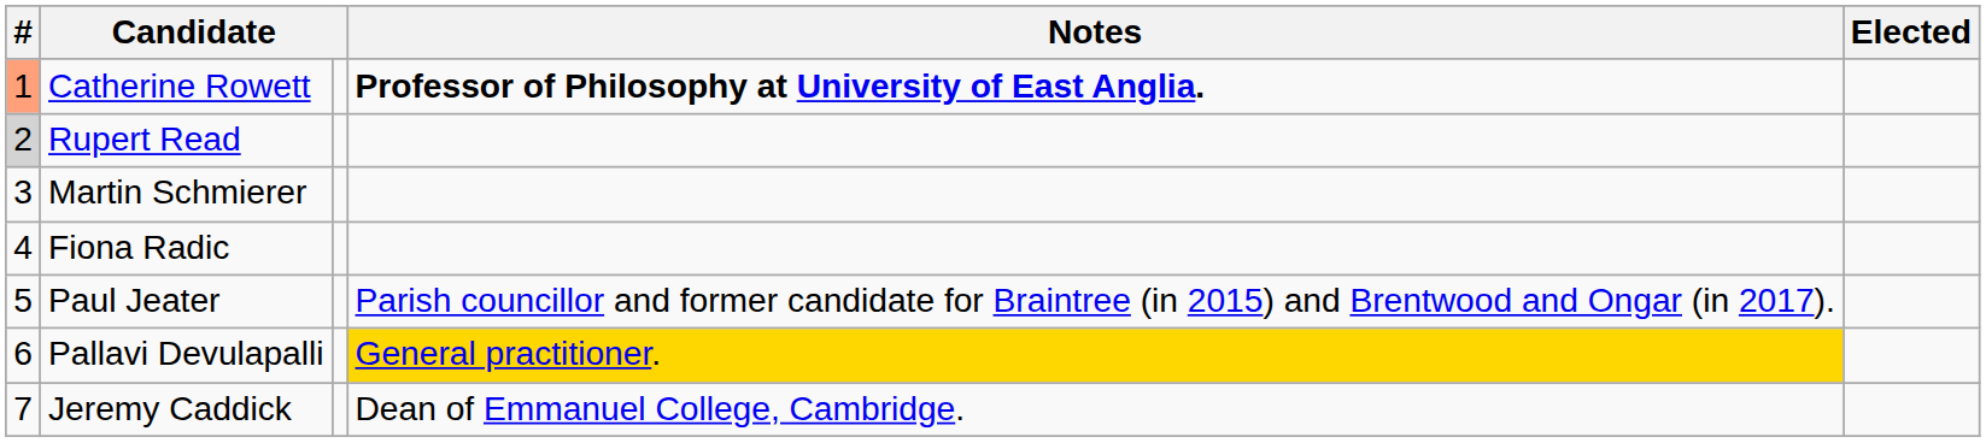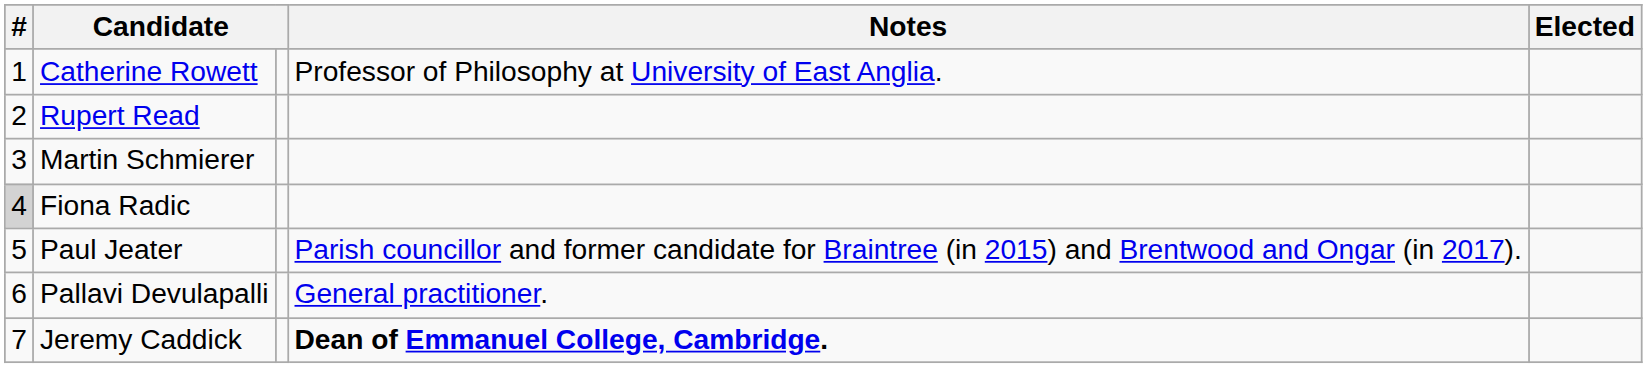Catherine Rowett | #: lightsalmon background -> no background
Catherine Rowett | Notes: bold -> normal
Rupert Read | #: lightgrey background -> no background
Fiona Radic | #: no background -> lightgrey background
Pallavi Devulapalli | Notes: gold background -> no background
Jeremy Caddick | Notes: normal -> bold
